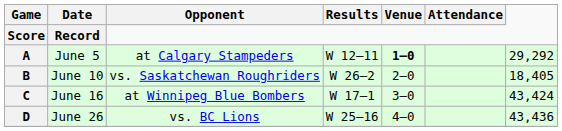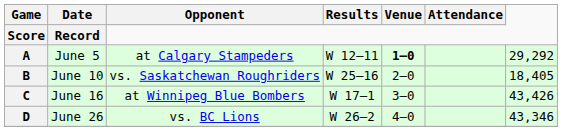B | Results: W 26–2 -> W 25–16
C | column 7: 43,424 -> 43,426
D | Results: W 25–16 -> W 26–2
D | column 7: 43,436 -> 43,346
